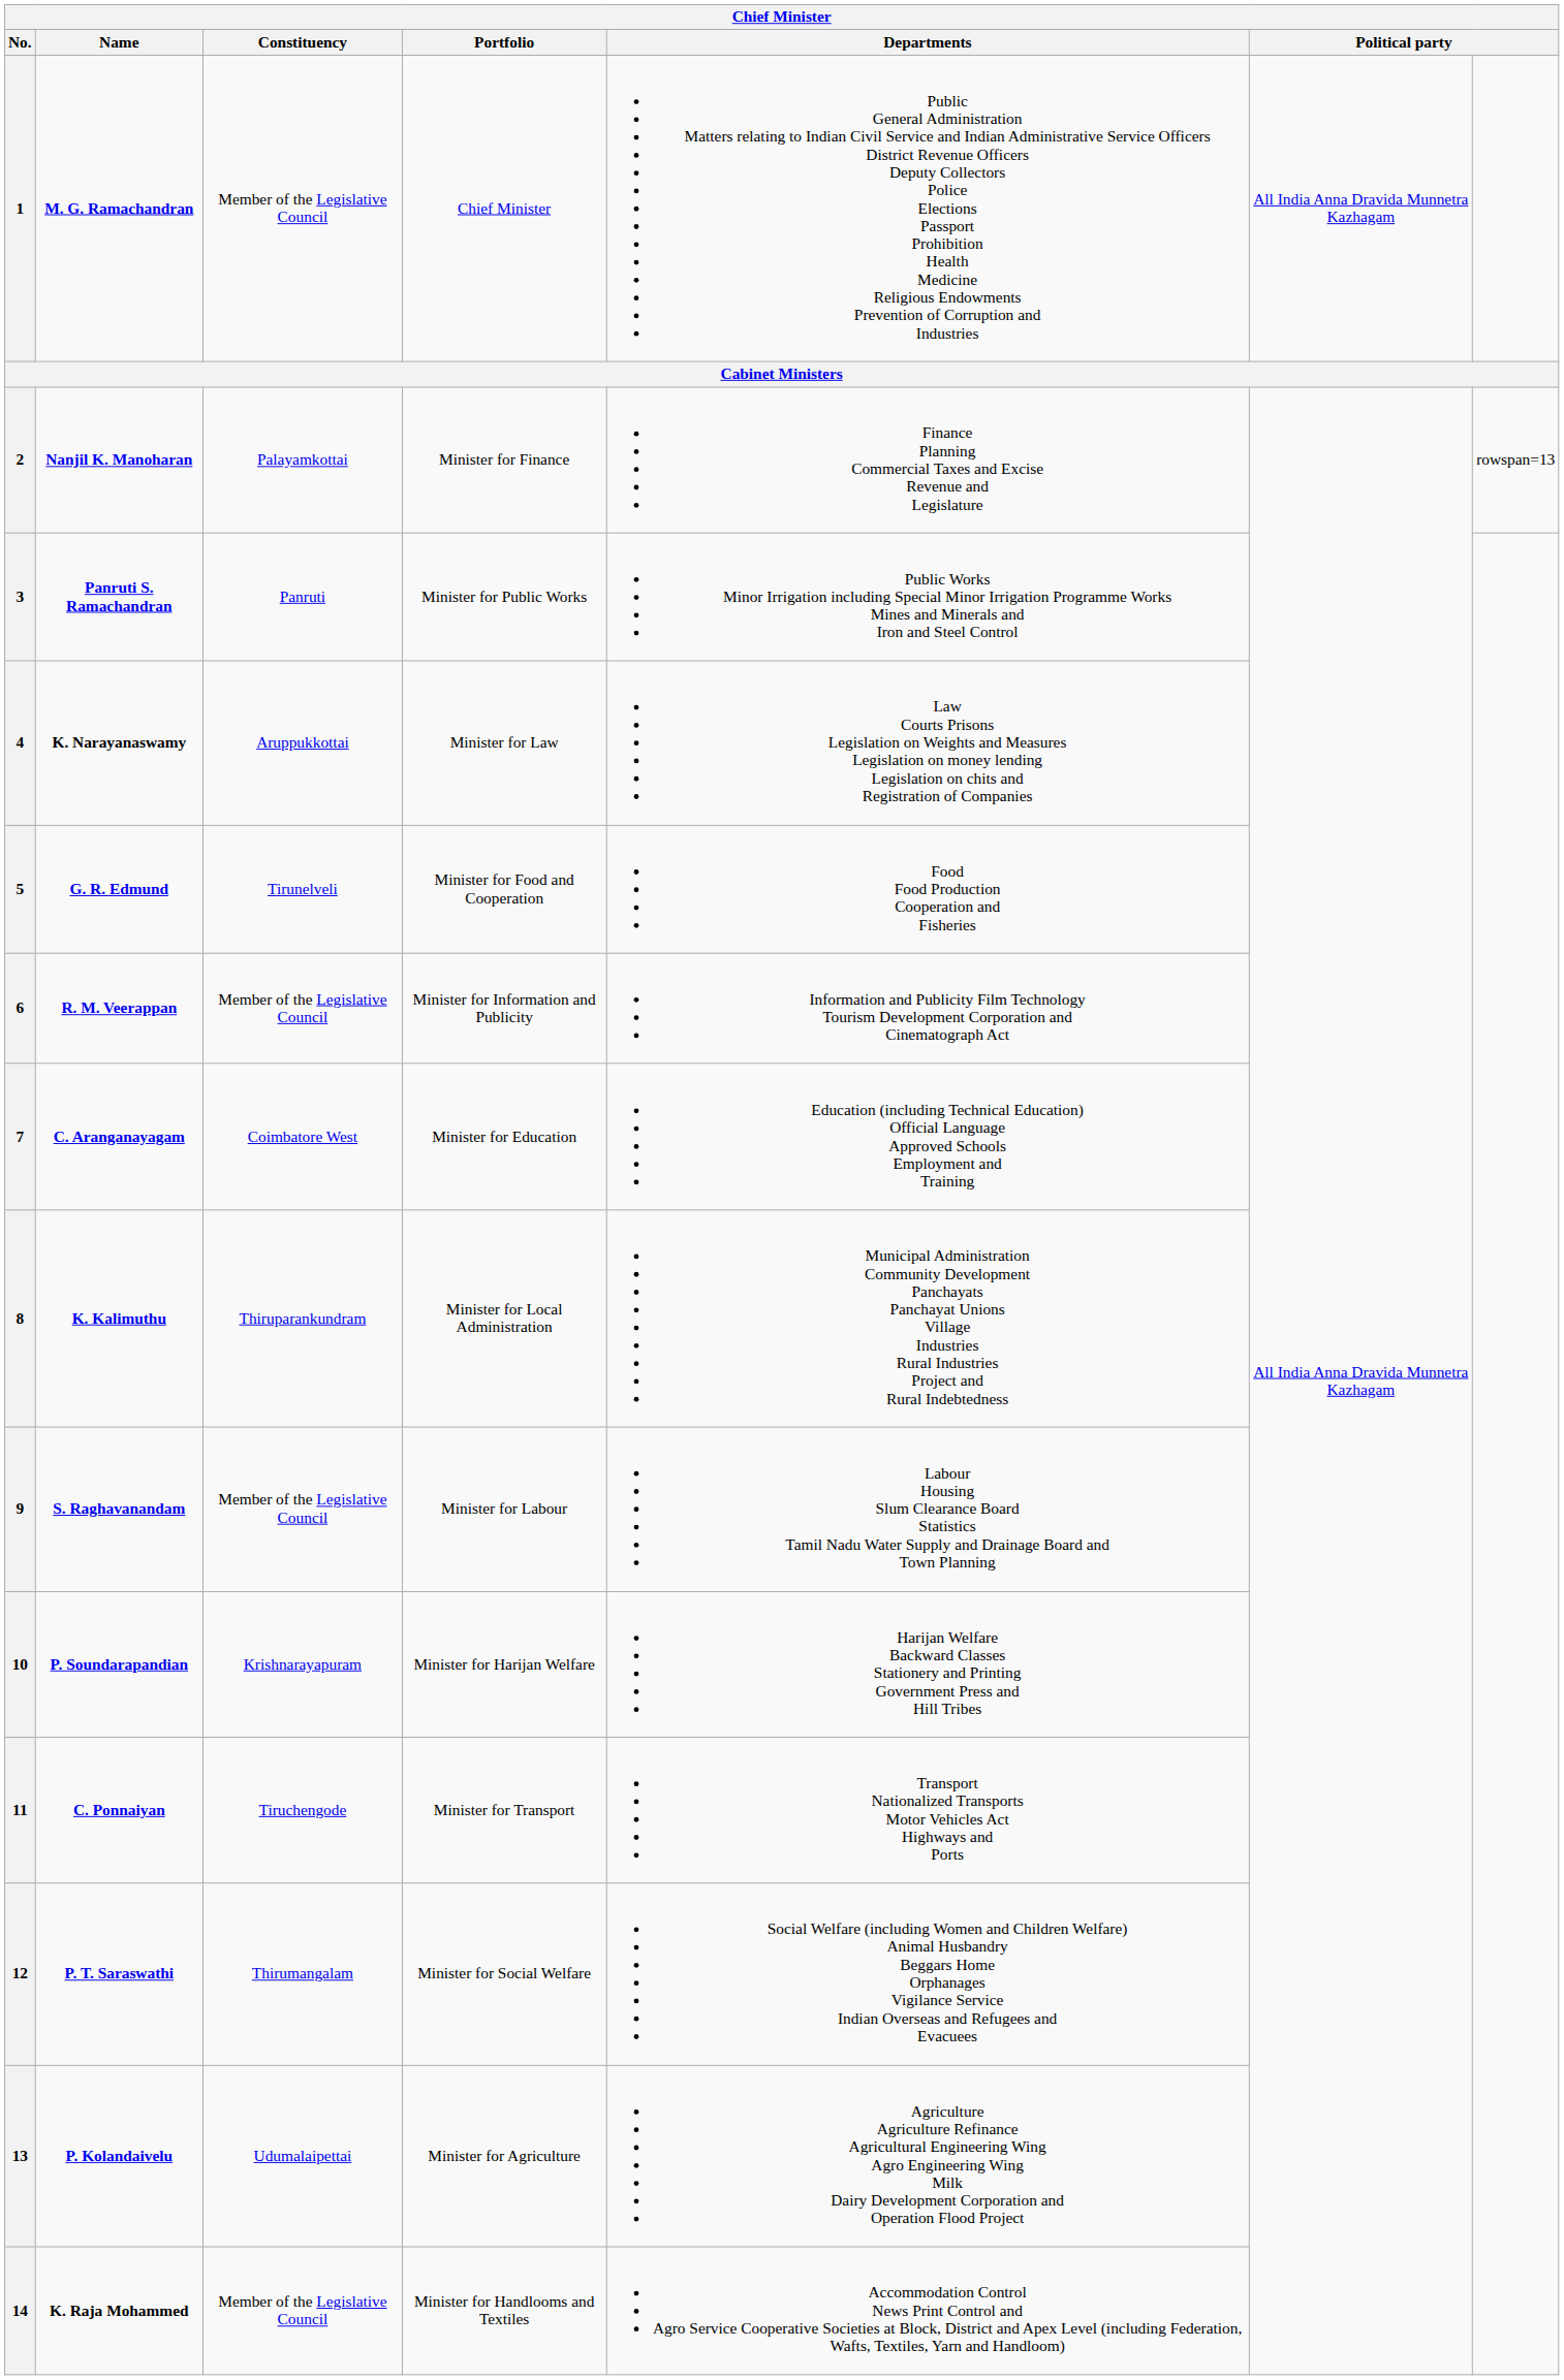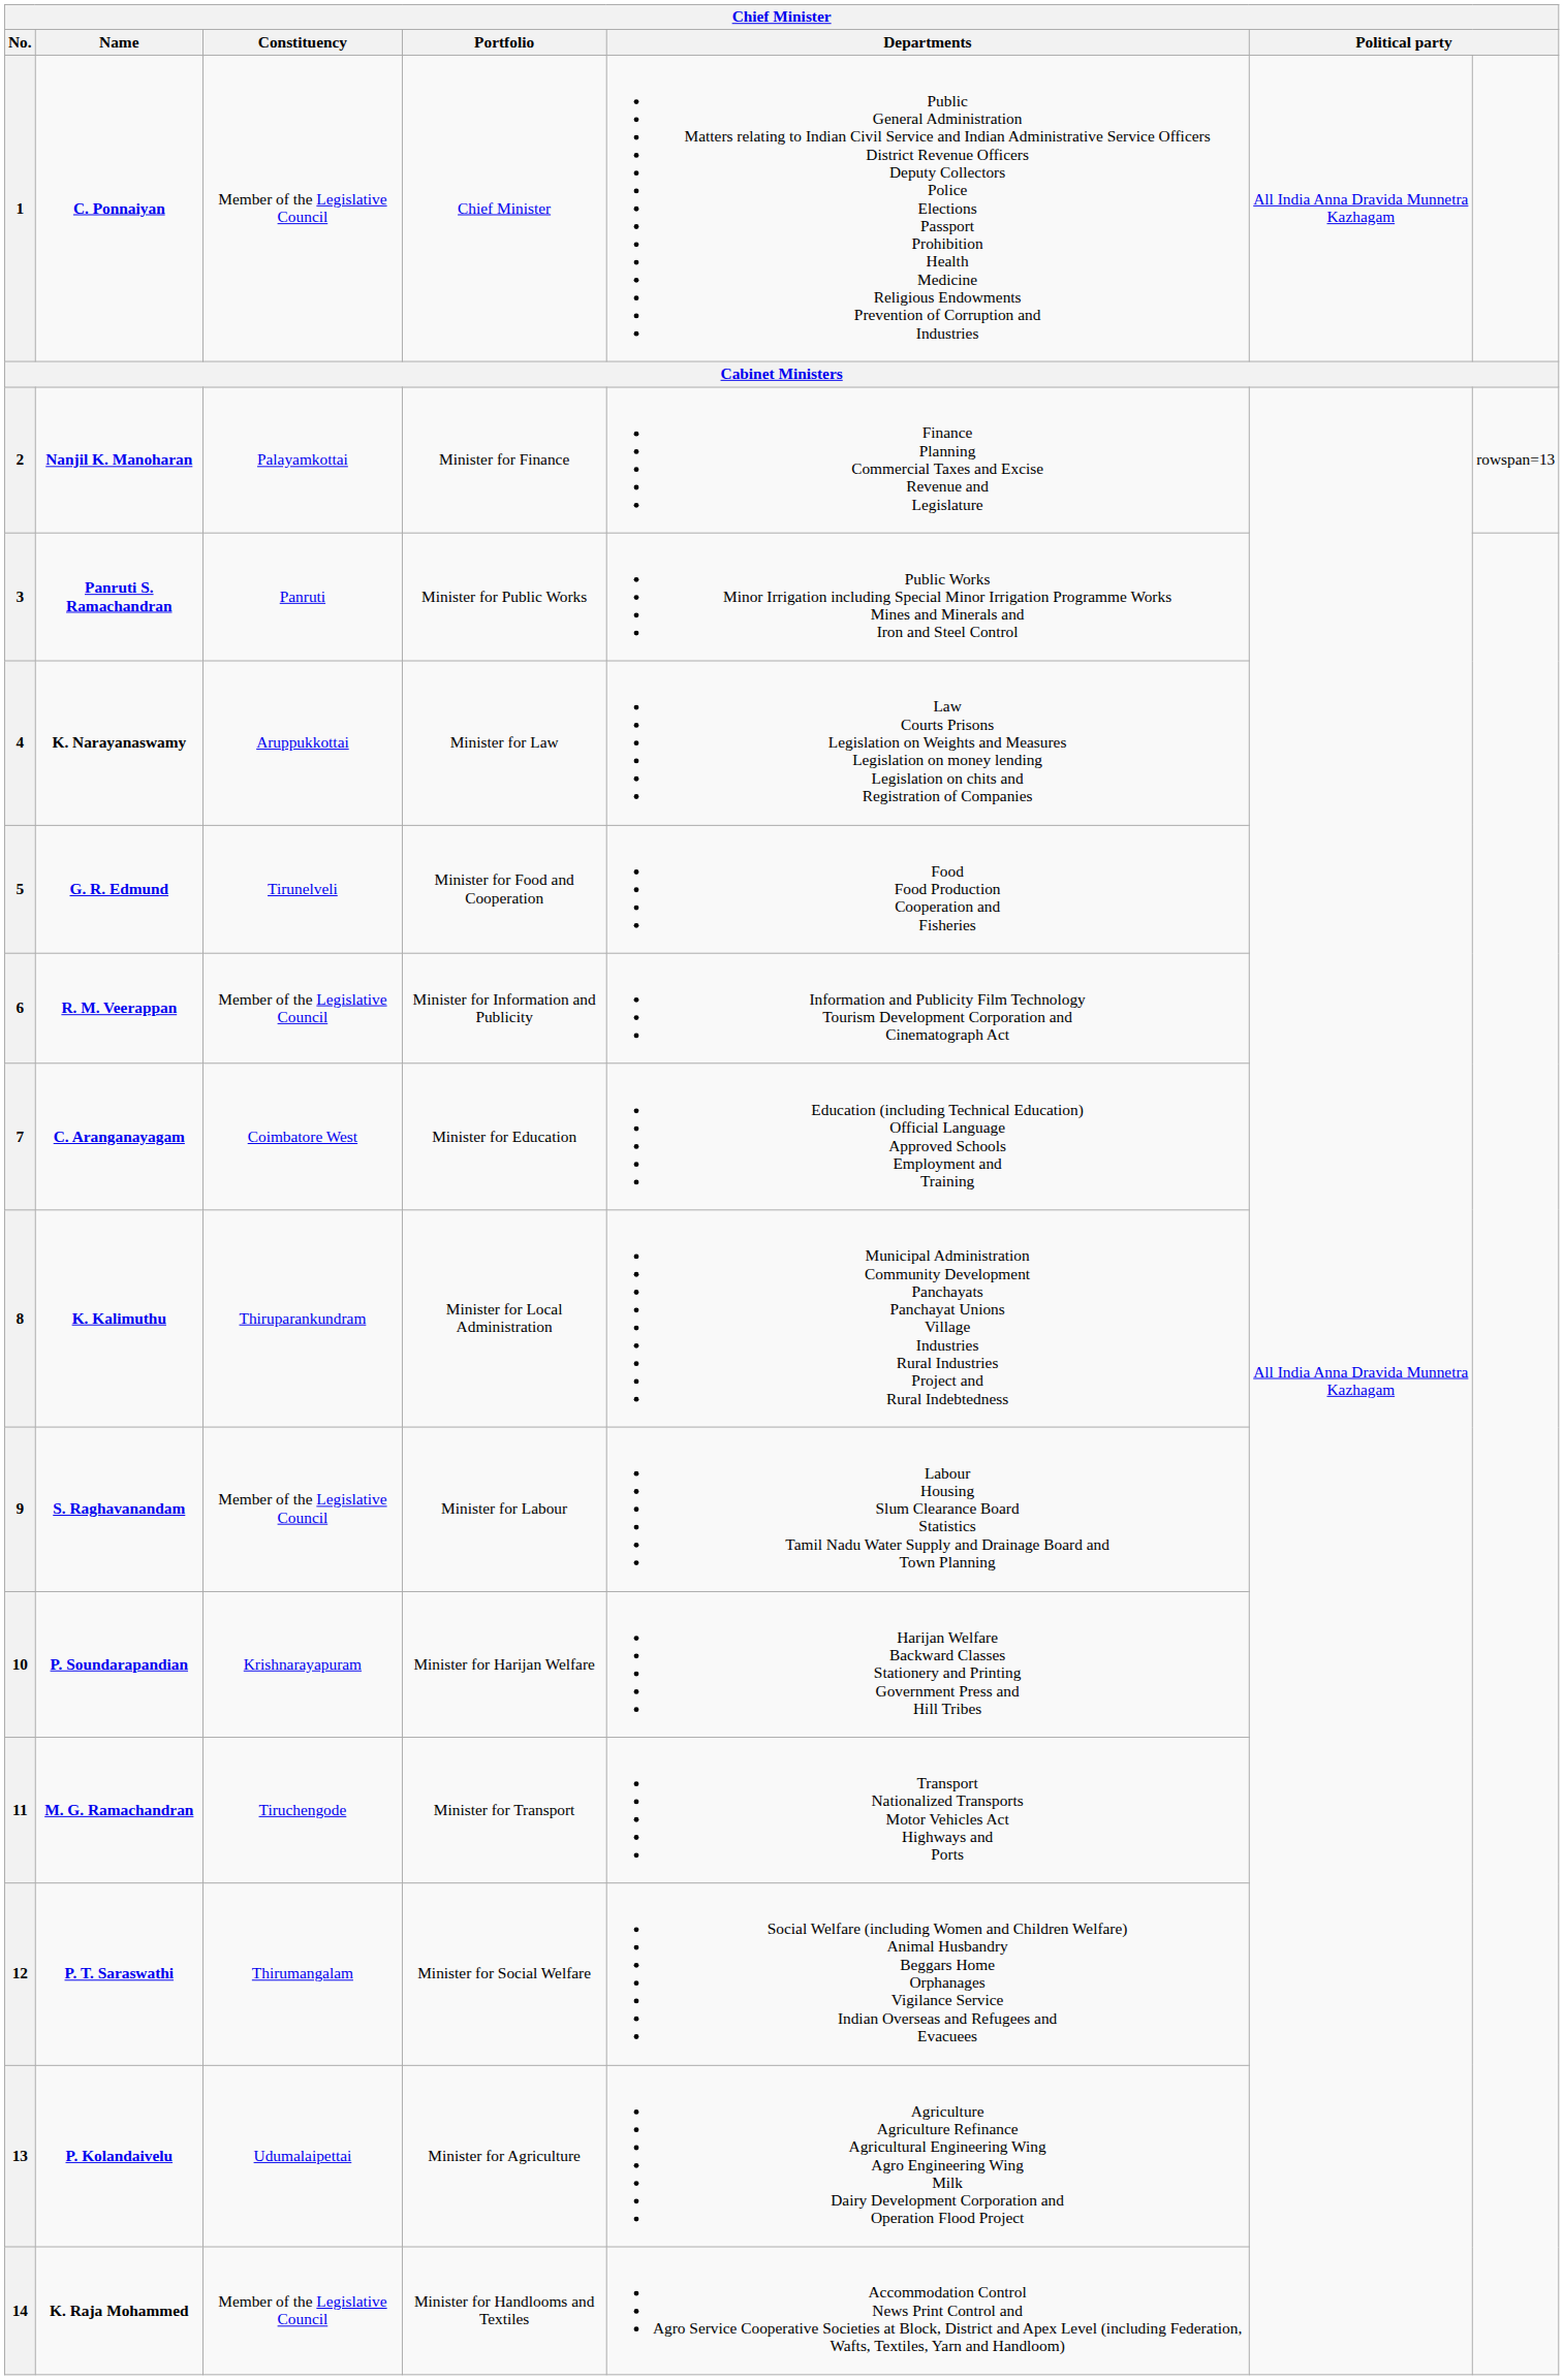1 | Name: M. G. Ramachandran -> C. Ponnaiyan
11 | Name: C. Ponnaiyan -> M. G. Ramachandran
